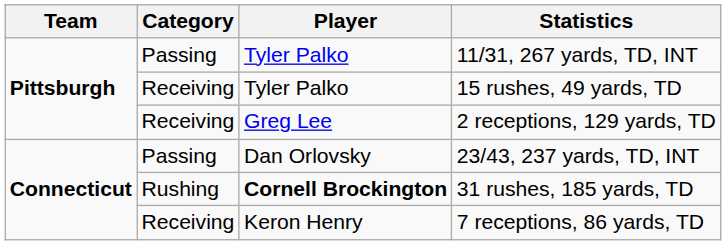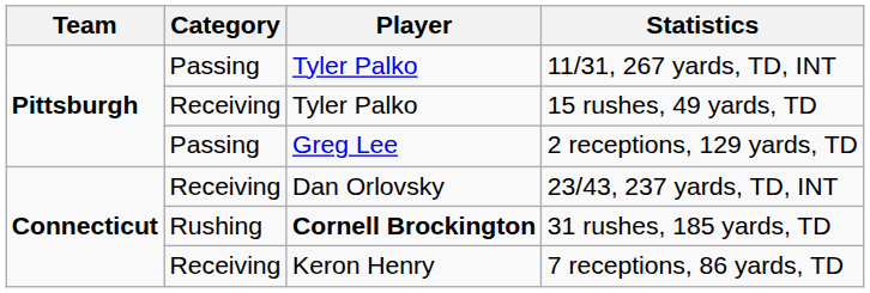2 receptions, 129 yards, TD | Category: Receiving -> Passing
23/43, 237 yards, TD, INT | Category: Passing -> Receiving
